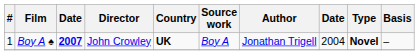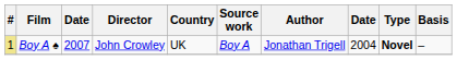Boy A ♠ | #: no background -> khaki background
Boy A ♠ | column 3: bold -> normal
Boy A ♠ | Country: bold -> normal
